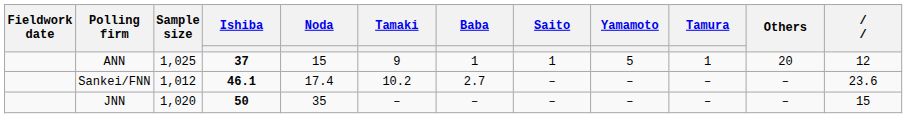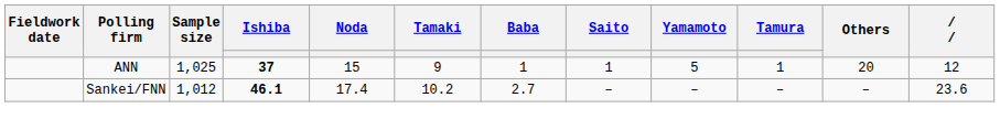- row: JNN | 1,020 | 50 | 35 | – | – | – | – | – | – | 15
